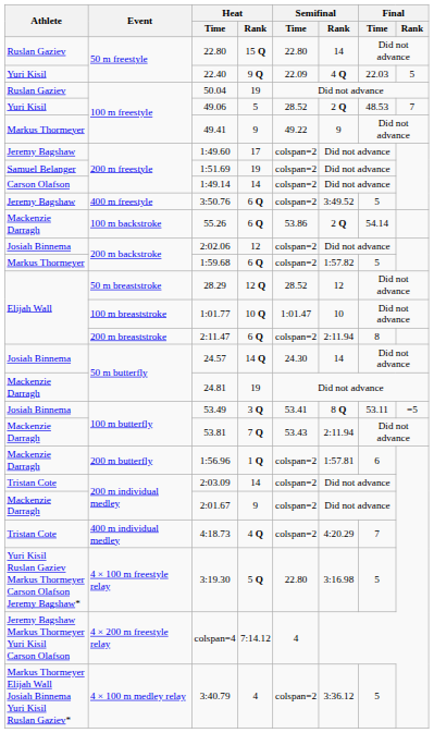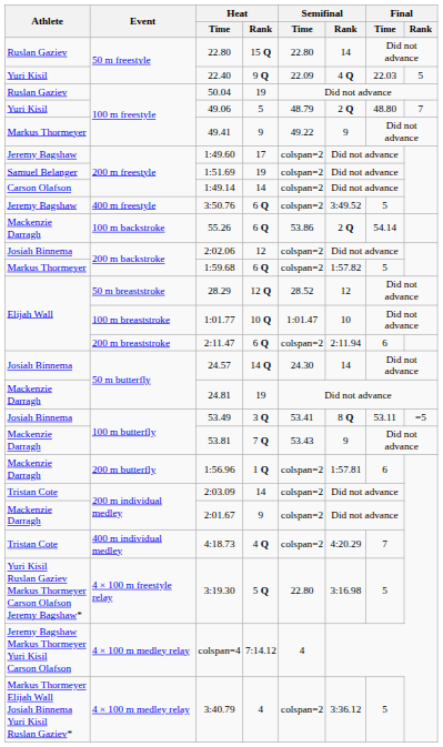49.06 | Semifinal / Time: 28.52 -> 48.79
49.06 | Final / Time: 48.53 -> 48.80
2:11.47 | Final / Time: 8 -> 6
53.81 | Semifinal / Rank: 2:11.94 -> 9
colspan=4 | Event: 4 × 200 m freestyle relay -> 4 × 100 m medley relay
